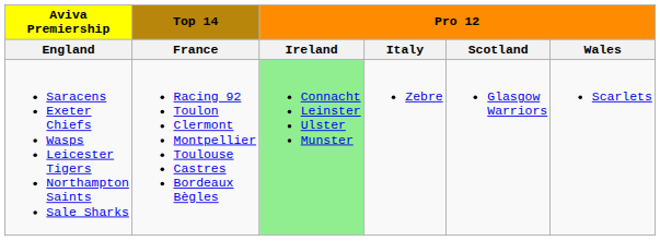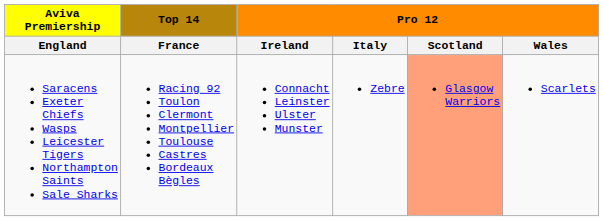row 3 | Pro 12 / Ireland: lightgreen background -> no background
row 3 | Pro 12 / Scotland: no background -> lightsalmon background
